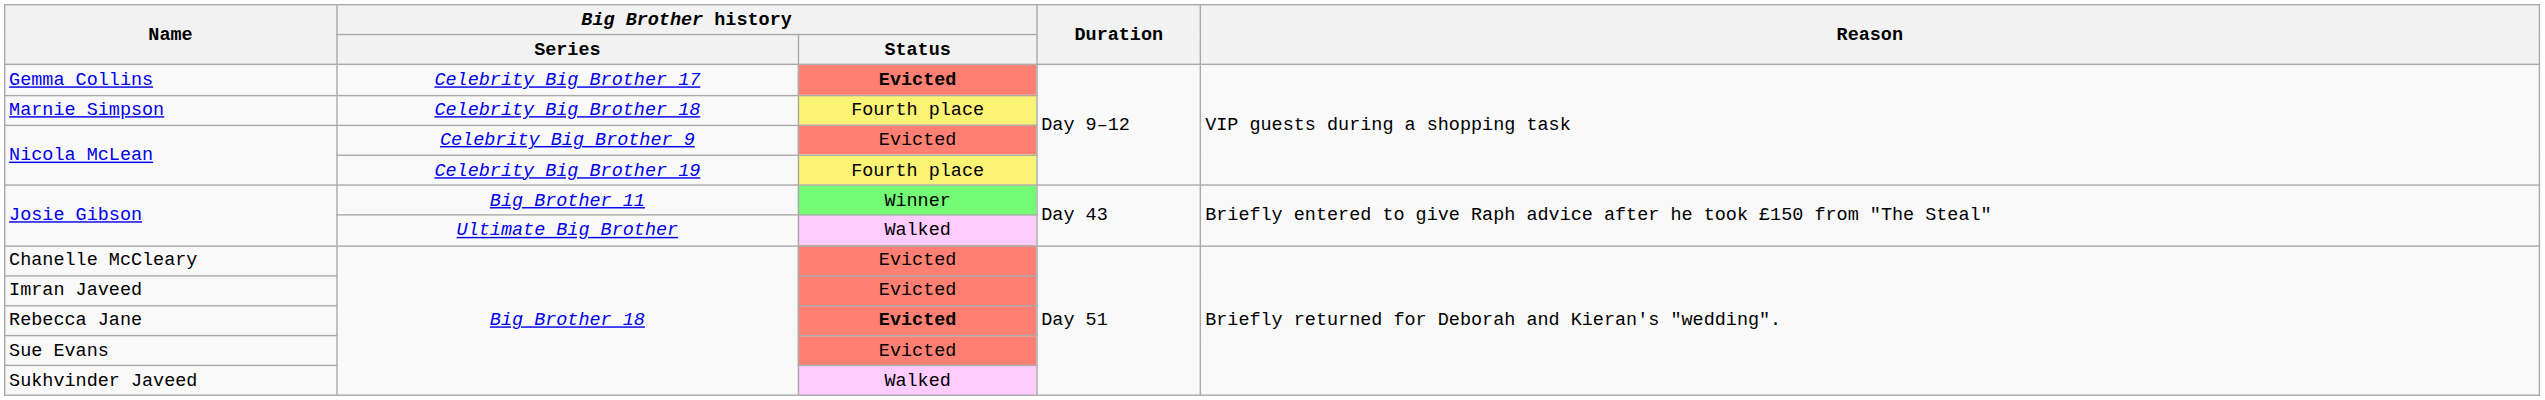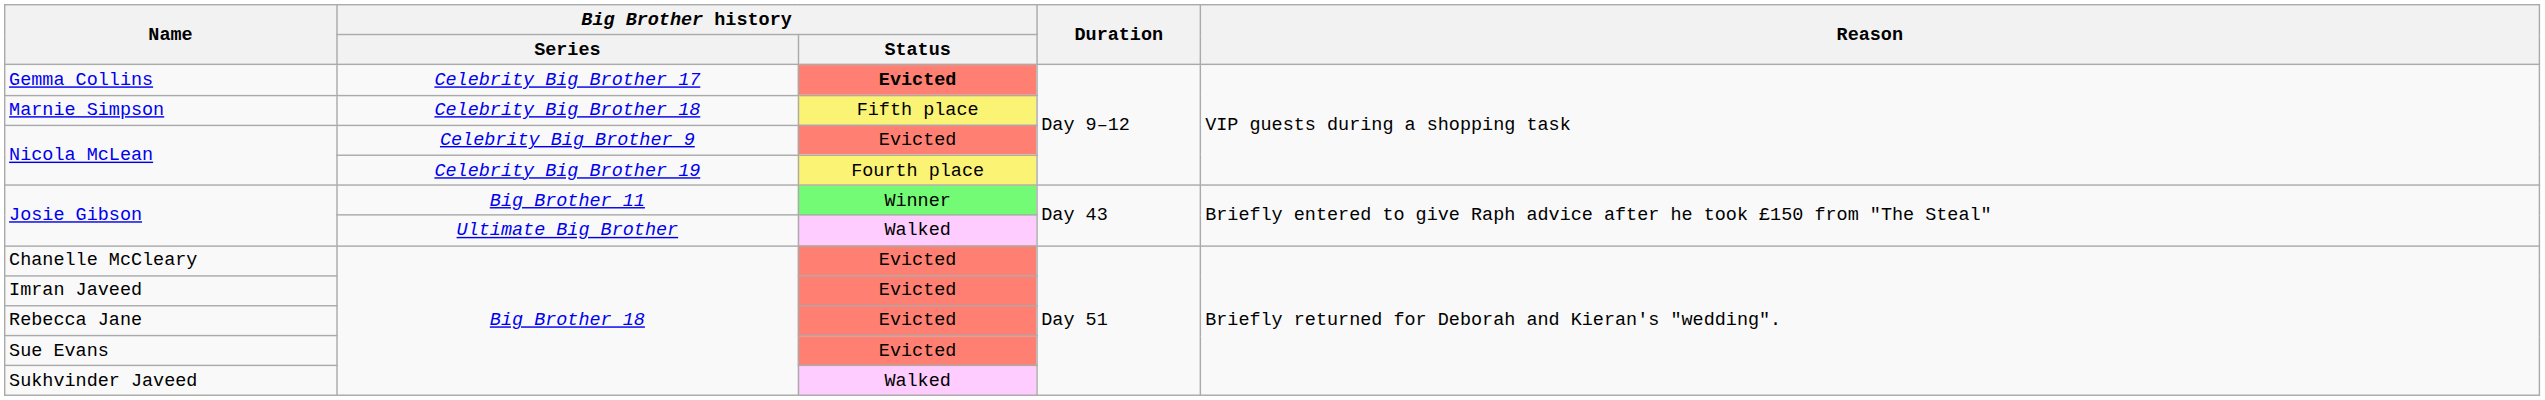Marnie Simpson | Big Brother history / Status: Fourth place -> Fifth place
Rebecca Jane | Big Brother history / Status: bold -> normal
